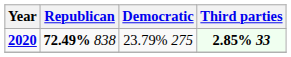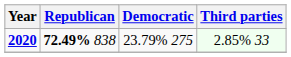2020 | Third parties: bold -> normal
